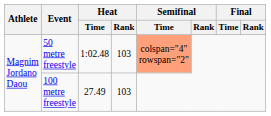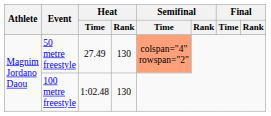50 metre freestyle | Heat / Time: 1:02.48 -> 27.49
50 metre freestyle | Heat / Rank: 103 -> 130
100 metre freestyle | Heat / Time: 27.49 -> 1:02.48
100 metre freestyle | Heat / Rank: 103 -> 130
